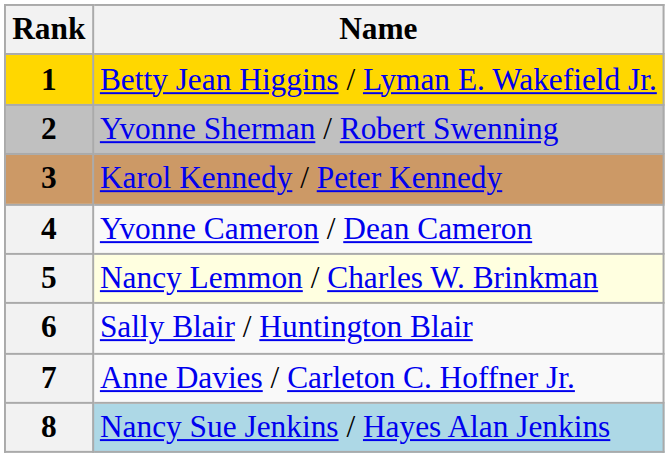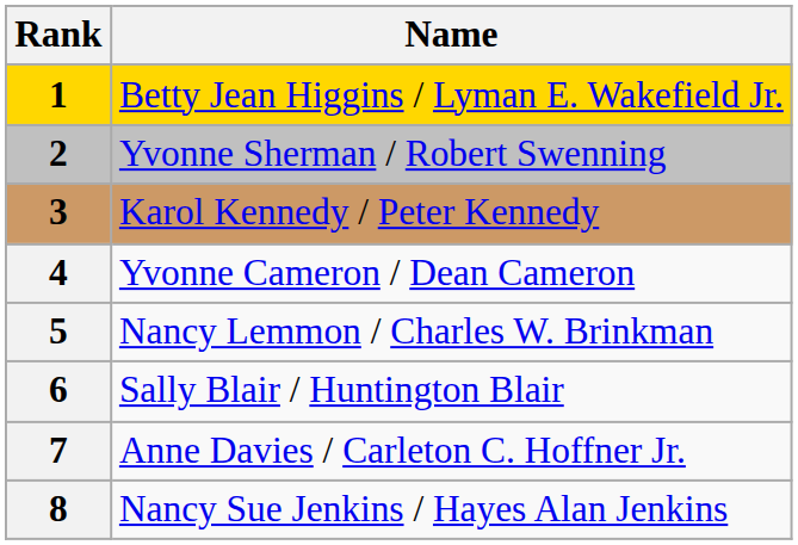Nancy Lemmon / Charles W. Brinkman | Name: lightyellow background -> no background
Nancy Sue Jenkins / Hayes Alan Jenkins | Name: lightblue background -> no background
